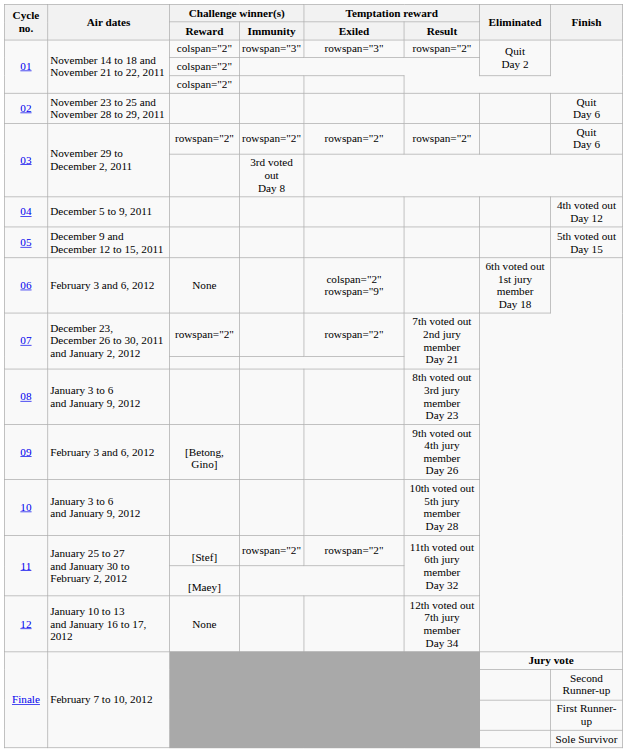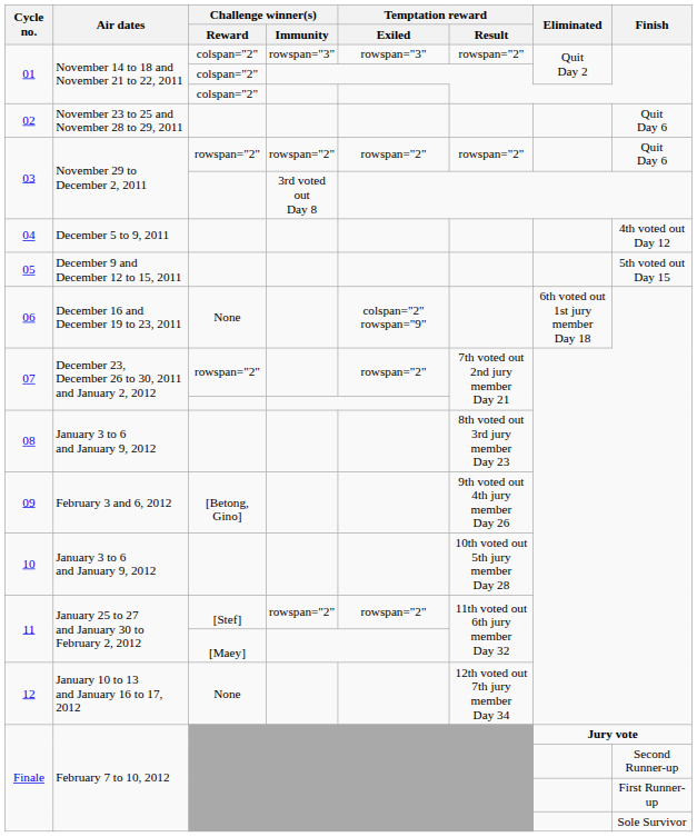06 | Air dates: February 3 and 6, 2012 -> December 16 and December 19 to 23, 2011
